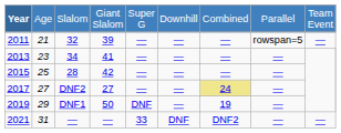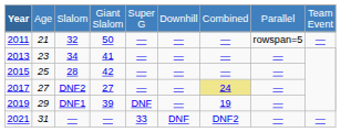2011 | column 4: 39 -> 50
2019 | column 4: 50 -> 39
